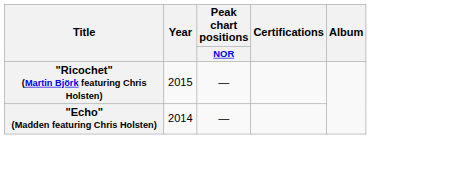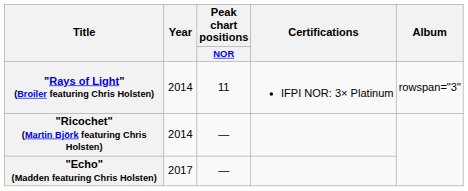+ row: "Rays of Light" (Broiler featuring Chris Holsten) | 2014 | 11 | IFPI NOR: 3× Platinum | rowspan="3"
"Ricochet" (Martin Björk featuring Chris Holsten) | Year: 2015 -> 2014
"Echo" (Madden featuring Chris Holsten) | Year: 2014 -> 2017
